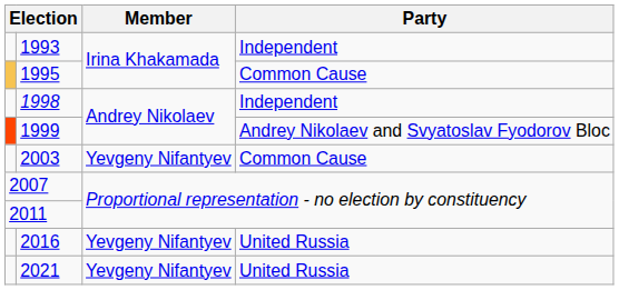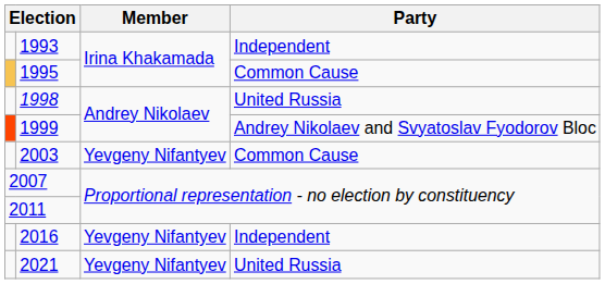1998 | Party: Independent -> United Russia
2016 | Party: United Russia -> Independent
